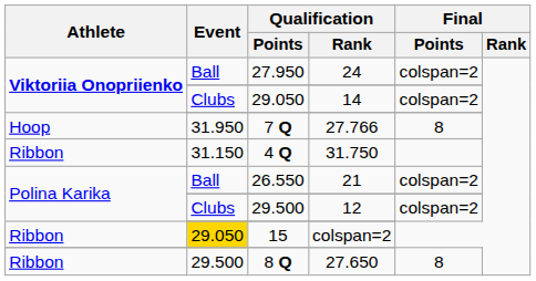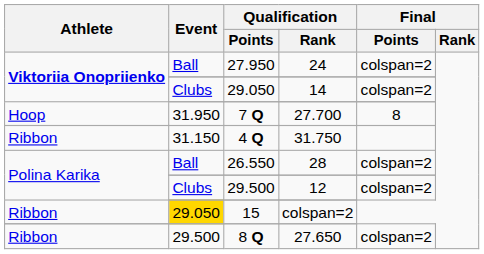7 Q | Qualification / Rank: 27.766 -> 27.700
26.550 | Qualification / Rank: 21 -> 28
8 Q | Final / Points: 8 -> colspan=2
